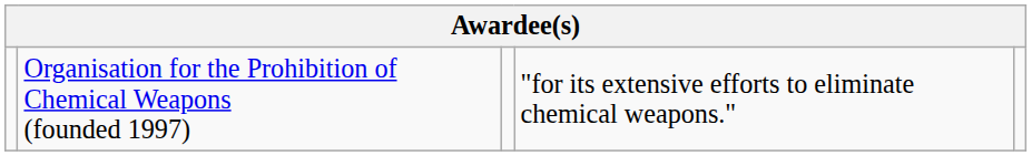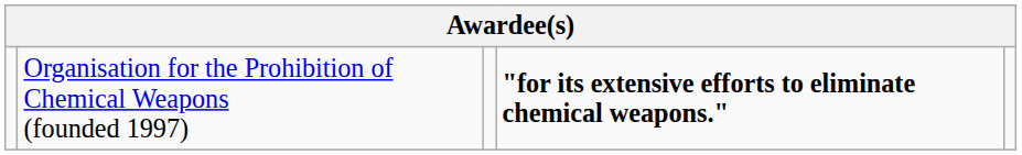row 2 | column 4: normal -> bold
